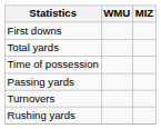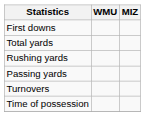rows swapped: Rushing yards <-> Time of possession
